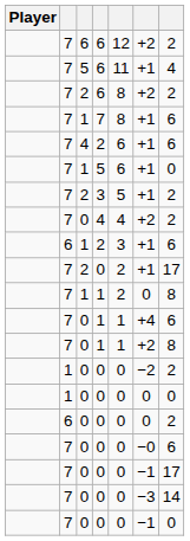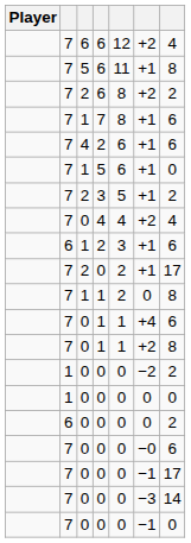row 2 | column 7: 2 -> 4
row 3 | column 7: 4 -> 8
row 9 | column 7: 2 -> 4
